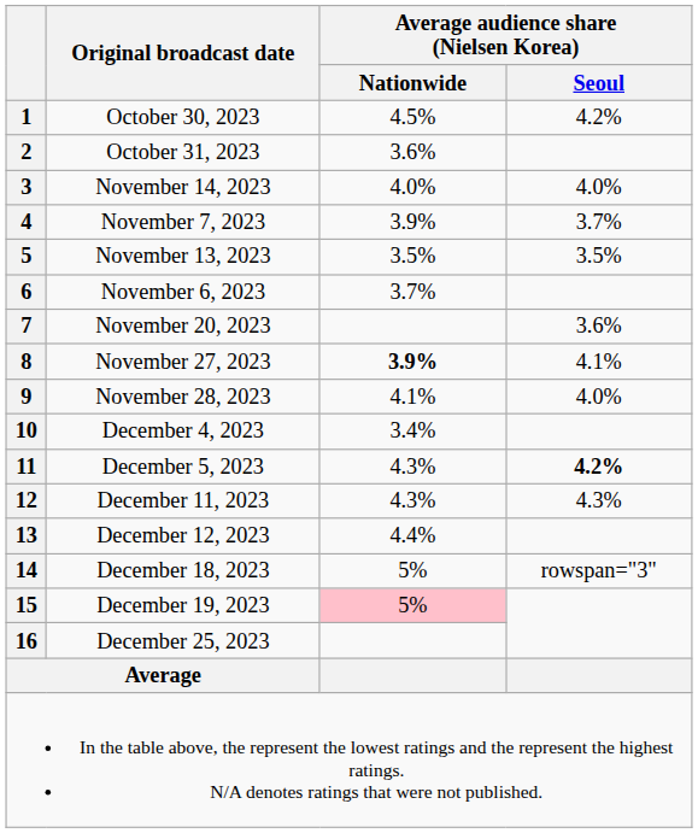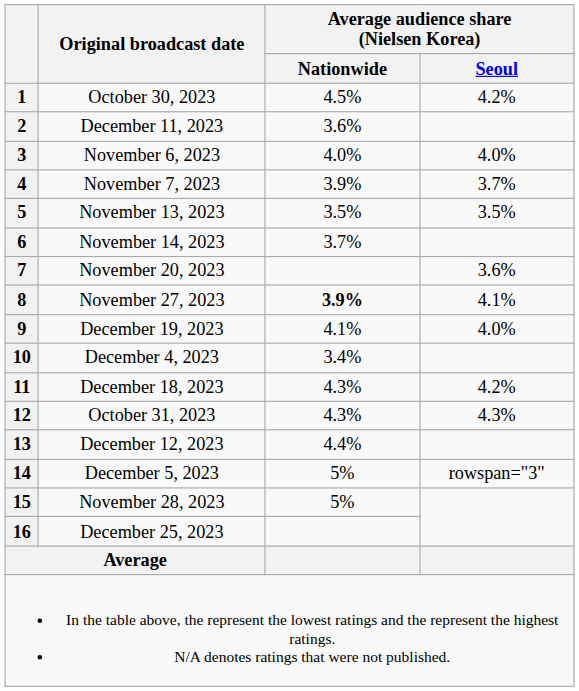2 | Original broadcast date: October 31, 2023 -> December 11, 2023
3 | Original broadcast date: November 14, 2023 -> November 6, 2023
6 | Original broadcast date: November 6, 2023 -> November 14, 2023
9 | Original broadcast date: November 28, 2023 -> December 19, 2023
11 | Original broadcast date: December 5, 2023 -> December 18, 2023
11 | Average audience share (Nielsen Korea) / Seoul: bold -> normal
12 | Original broadcast date: December 11, 2023 -> October 31, 2023
14 | Original broadcast date: December 18, 2023 -> December 5, 2023
15 | Original broadcast date: December 19, 2023 -> November 28, 2023
15 | Average audience share (Nielsen Korea) / Nationwide: pink background -> no background
